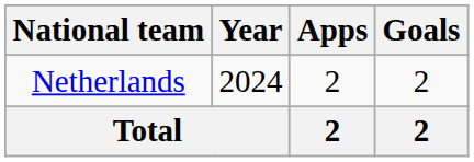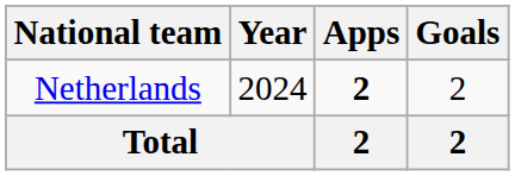Netherlands | Apps: normal -> bold
